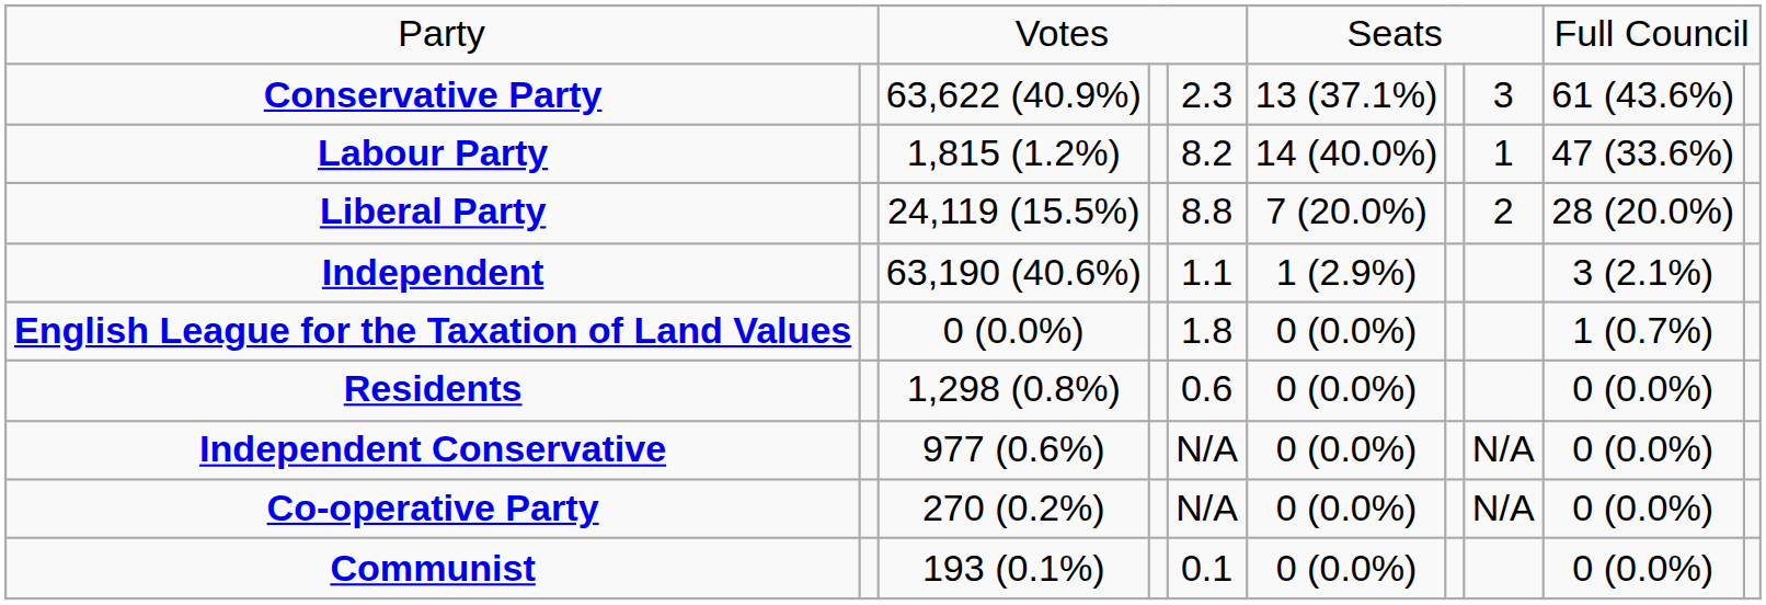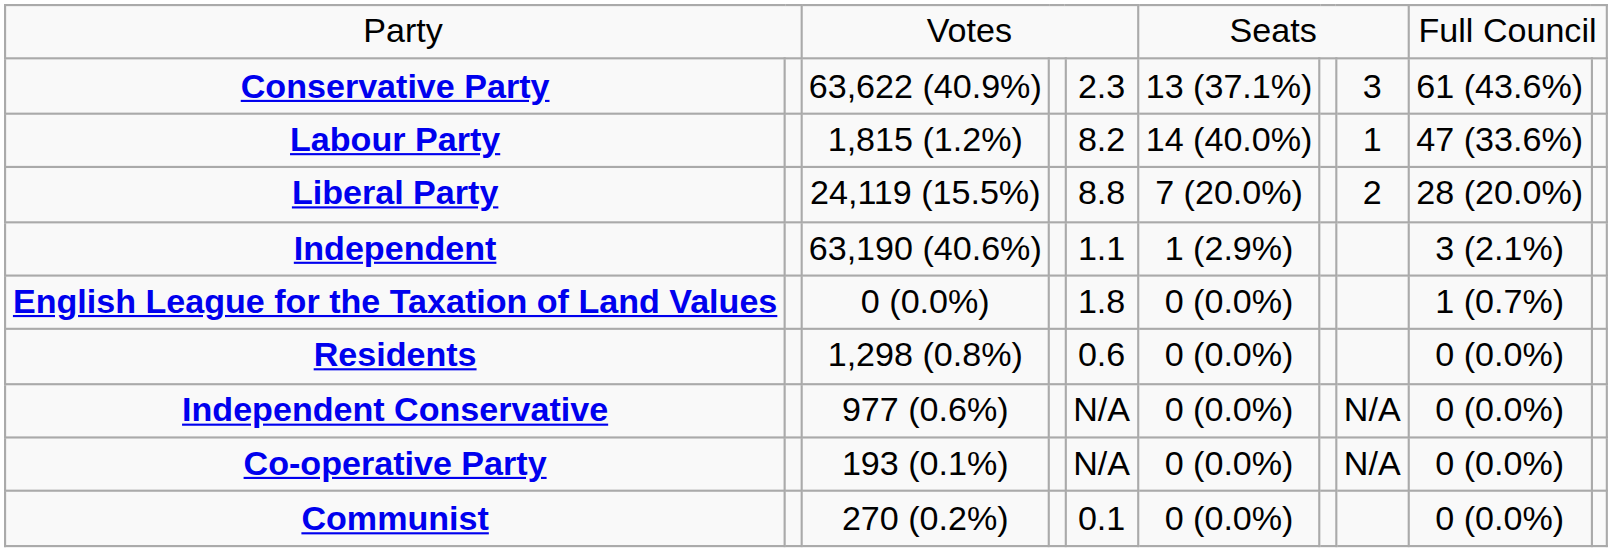Co-operative Party | column 3: 270 (0.2%) -> 193 (0.1%)
Communist | column 3: 193 (0.1%) -> 270 (0.2%)
